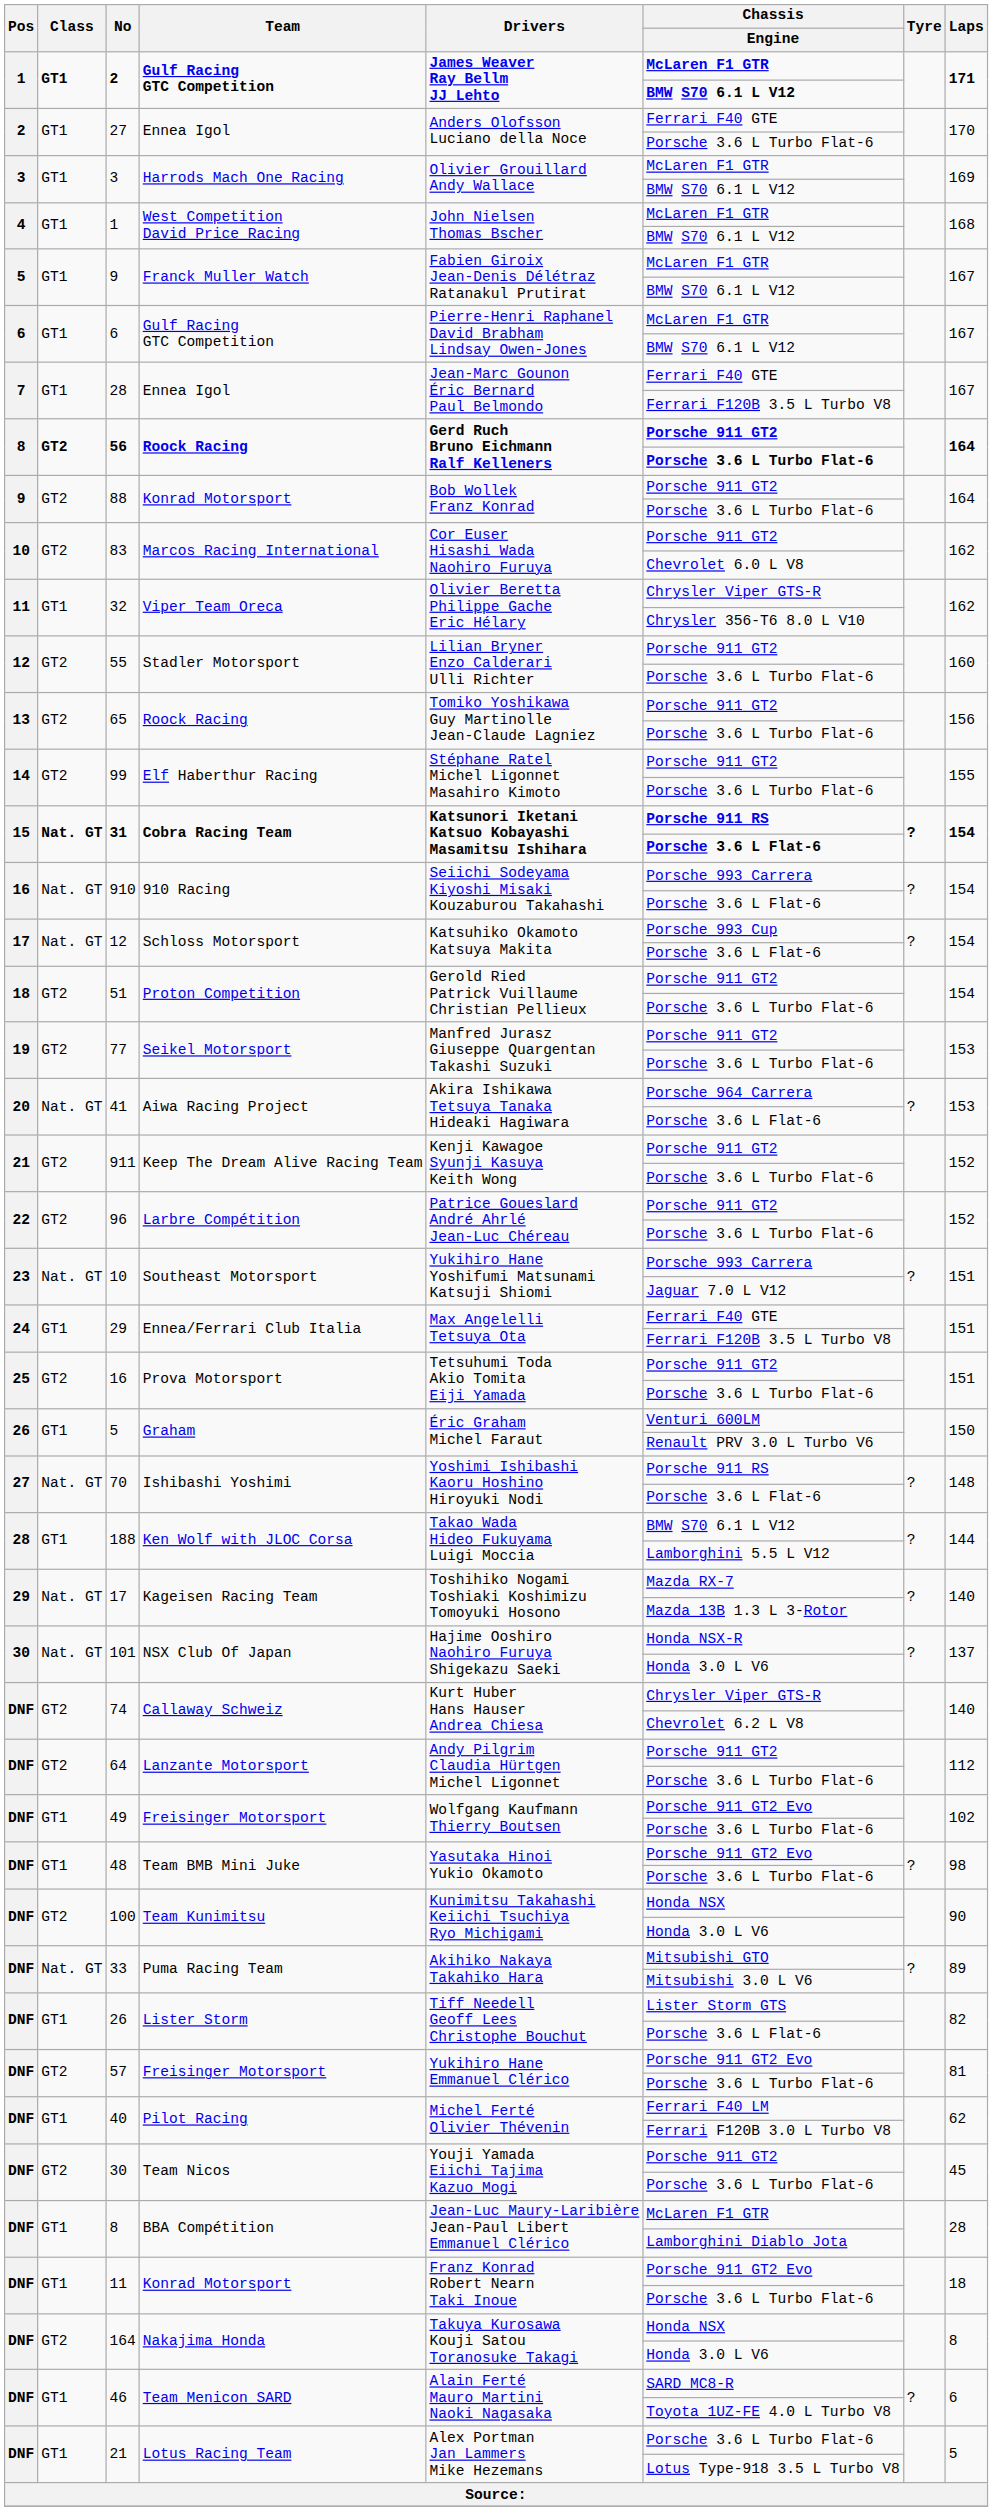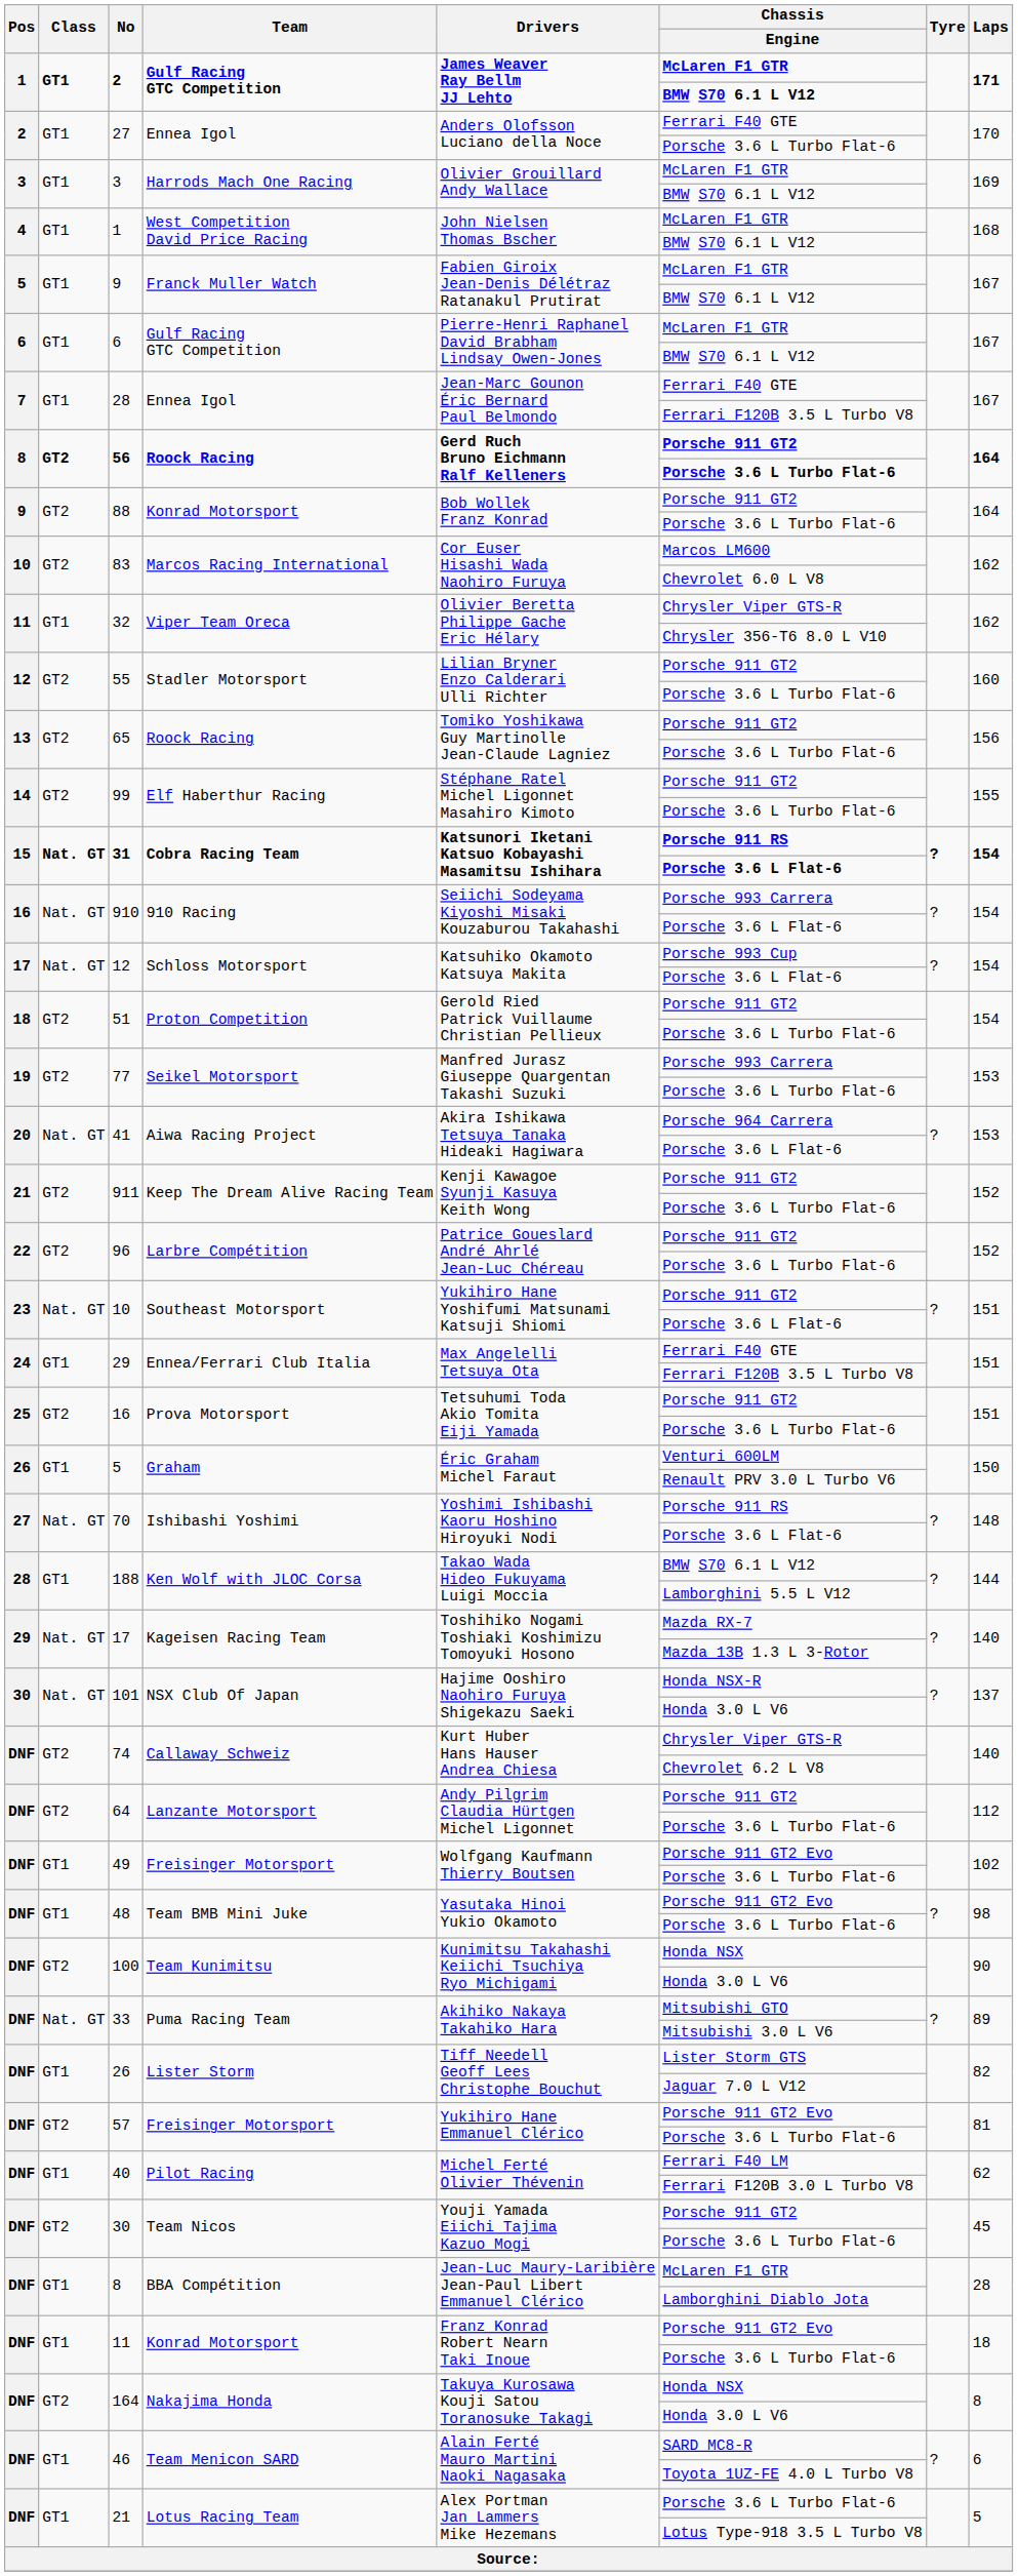row 21 | Chassis / Engine: Porsche 911 GT2 -> Marcos LM600
row 39 | Chassis / Engine: Porsche 911 GT2 -> Porsche 993 Carrera
row 47 | Chassis / Engine: Porsche 993 Carrera -> Porsche 911 GT2
row 48 | Chassis / Engine: Jaguar 7.0 L V12 -> Porsche 3.6 L Flat-6
row 76 | Chassis / Engine: Porsche 3.6 L Flat-6 -> Jaguar 7.0 L V12
